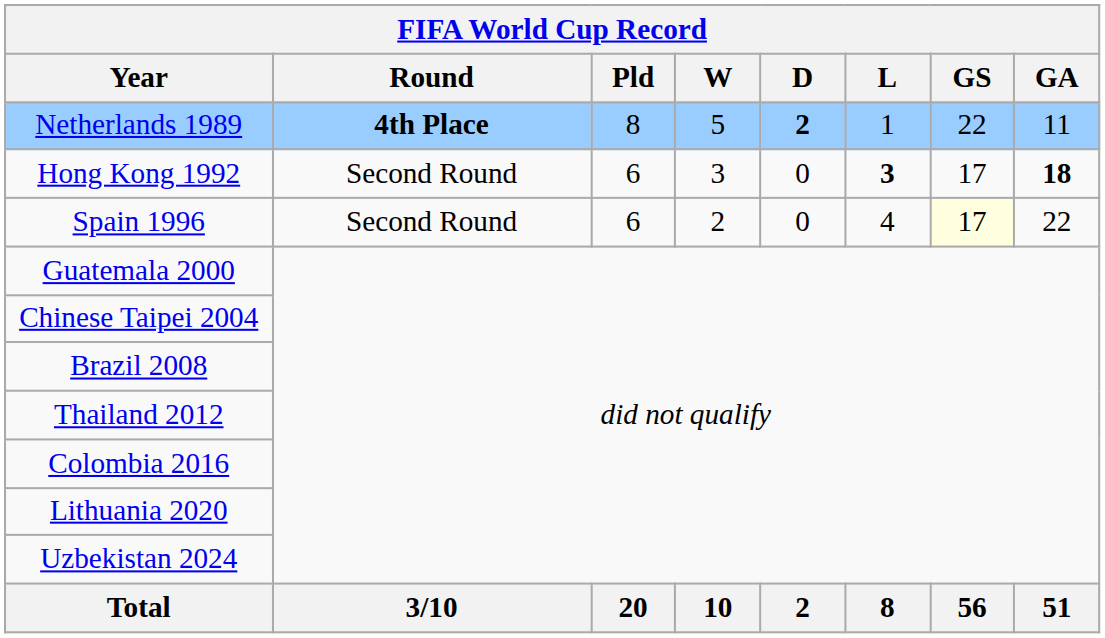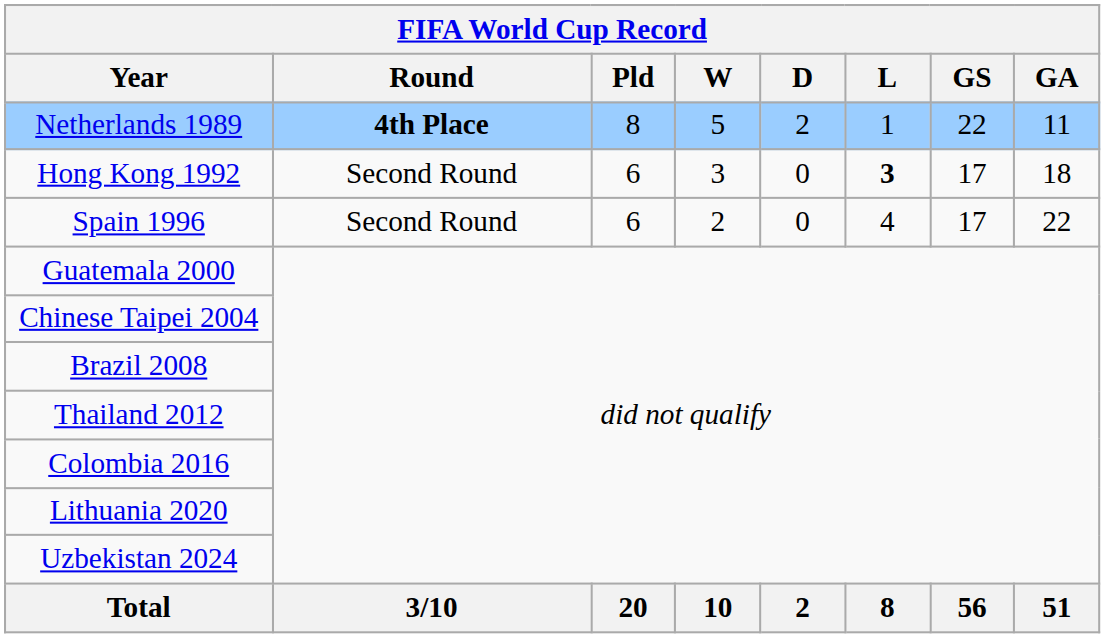Netherlands 1989 | D: bold -> normal
Hong Kong 1992 | GA: bold -> normal
Spain 1996 | GS: lightyellow background -> no background
